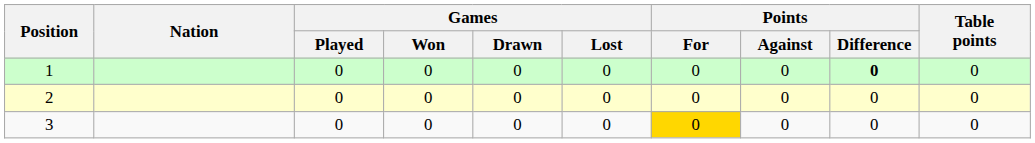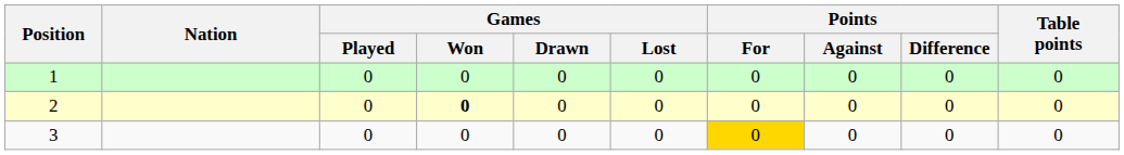1 | Points / Difference: bold -> normal
2 | Games / Won: normal -> bold
